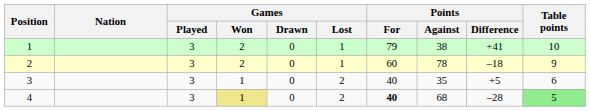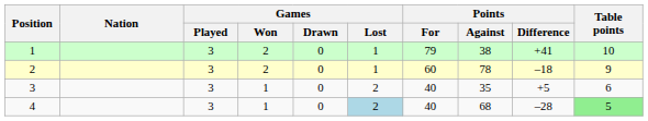4 | Games / Won: khaki background -> no background
4 | Games / Lost: no background -> lightblue background
4 | Points / For: bold -> normal
